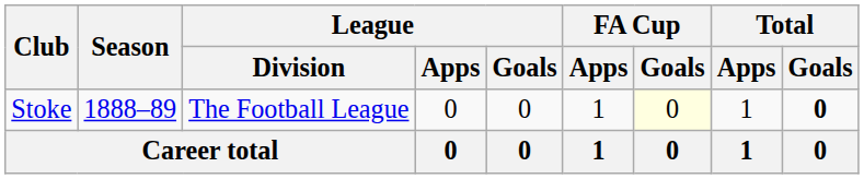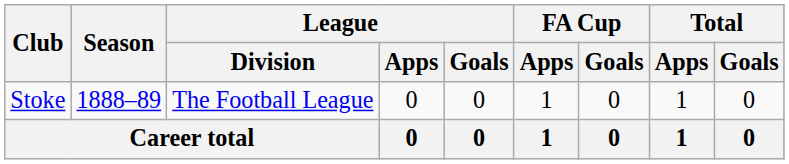Stoke | FA Cup / Goals: lightyellow background -> no background
Stoke | Total / Goals: bold -> normal
